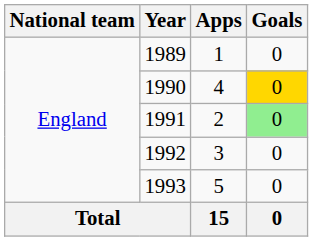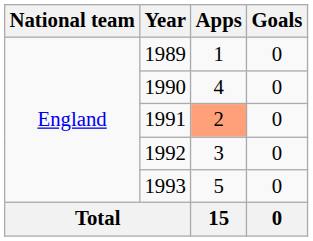1990 | Goals: gold background -> no background
1991 | Apps: no background -> lightsalmon background
1991 | Goals: lightgreen background -> no background
